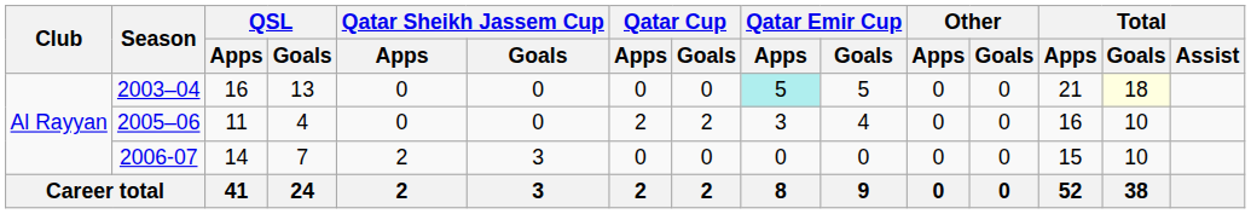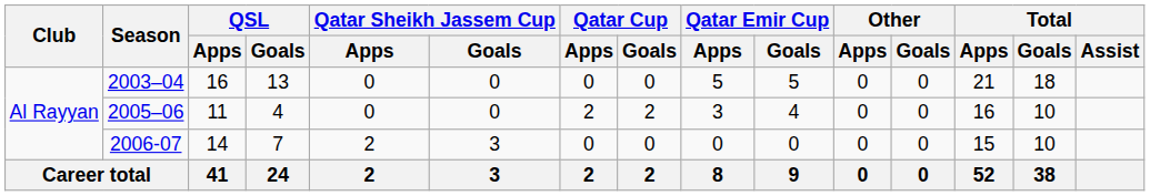2003–04 | Qatar Emir Cup / Apps: paleturquoise background -> no background
2003–04 | Total / Goals: lightyellow background -> no background
